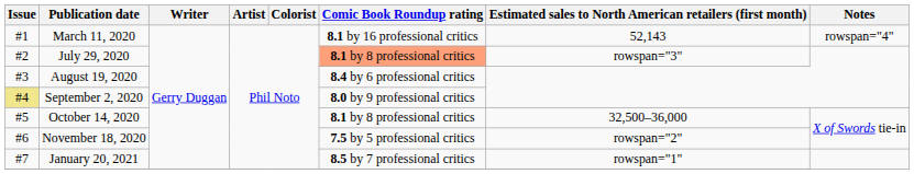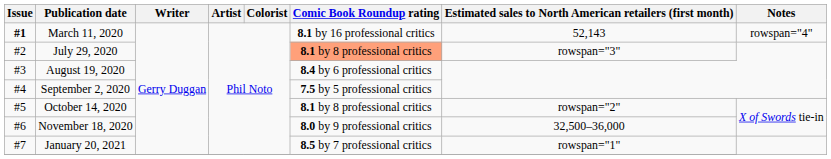March 11, 2020 | Issue: normal -> bold
September 2, 2020 | Issue: khaki background -> no background
September 2, 2020 | Comic Book Roundup rating: 8.0 by 9 professional critics -> 7.5 by 5 professional critics
October 14, 2020 | Estimated sales to North American retailers (first month): 32,500–36,000 -> rowspan="2"
November 18, 2020 | Comic Book Roundup rating: 7.5 by 5 professional critics -> 8.0 by 9 professional critics
November 18, 2020 | Estimated sales to North American retailers (first month): rowspan="2" -> 32,500–36,000
